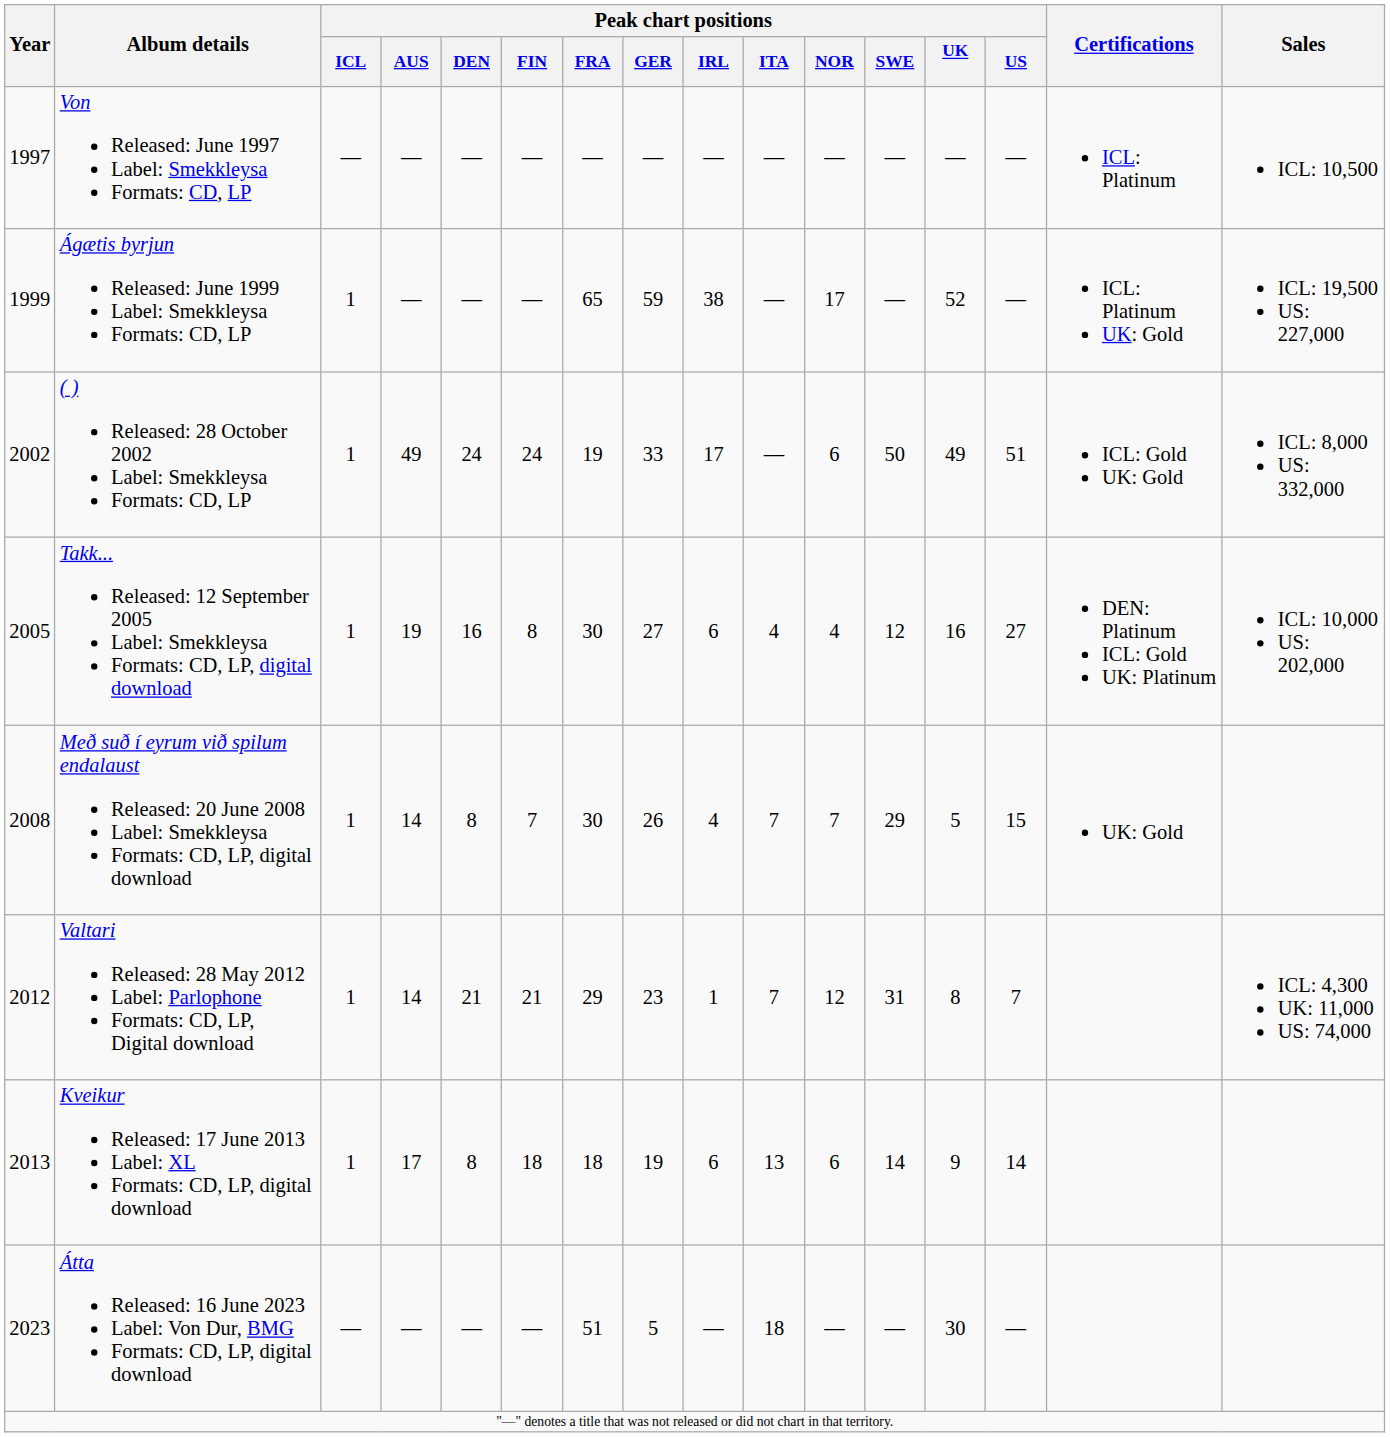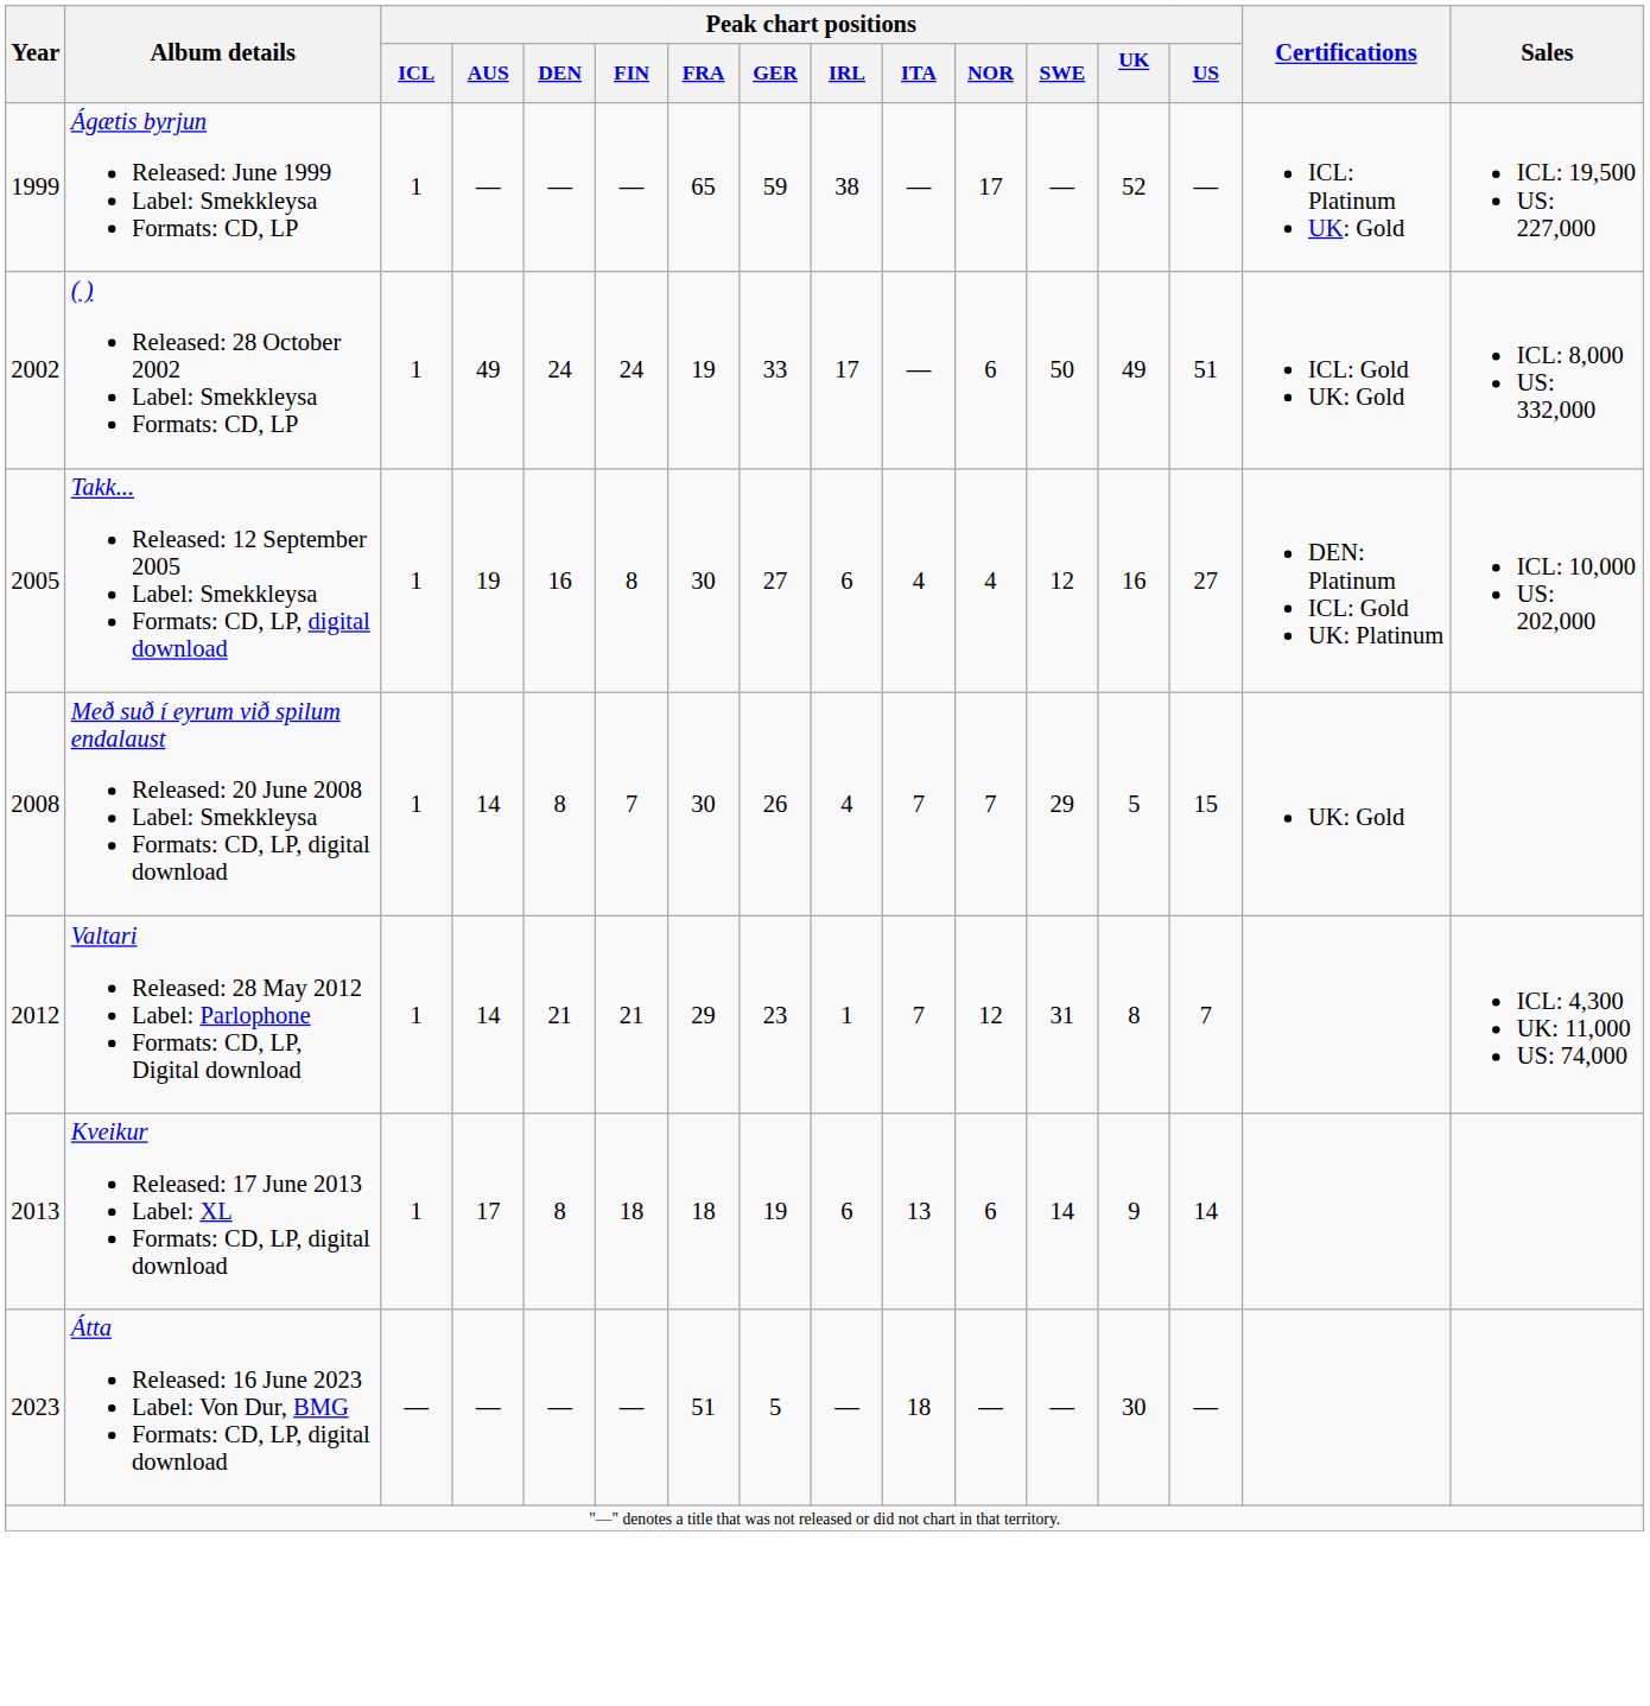- row: 1997 | Von Released: June 1997 Label: Smekkleysa Formats: CD, LP | — | — | — | — | — | — | — | — | — | — | — | — | ICL: Platinum | ICL: 10,500
